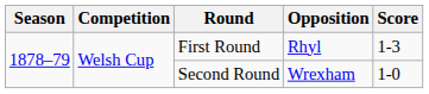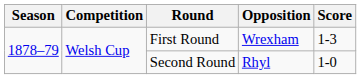First Round | Opposition: Rhyl -> Wrexham
Second Round | Opposition: Wrexham -> Rhyl
